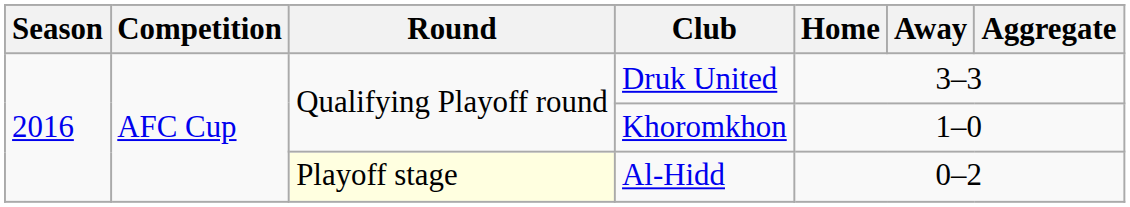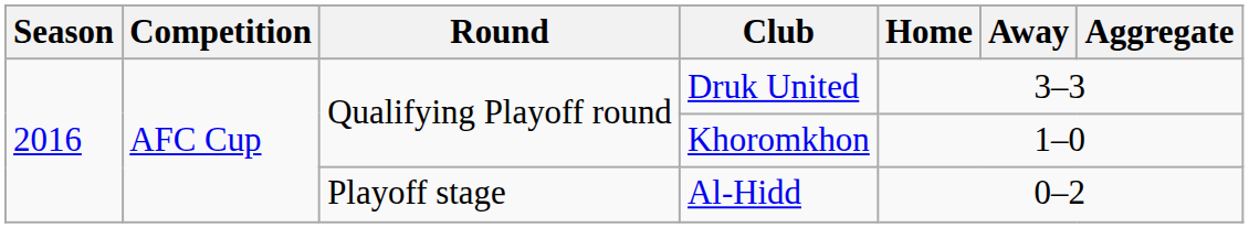Al-Hidd | Round: lightyellow background -> no background
